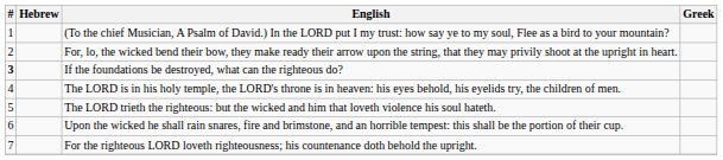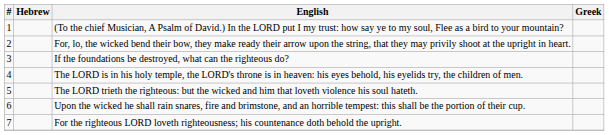If the foundations be destroyed, what can the righteous do? | #: bold -> normal
